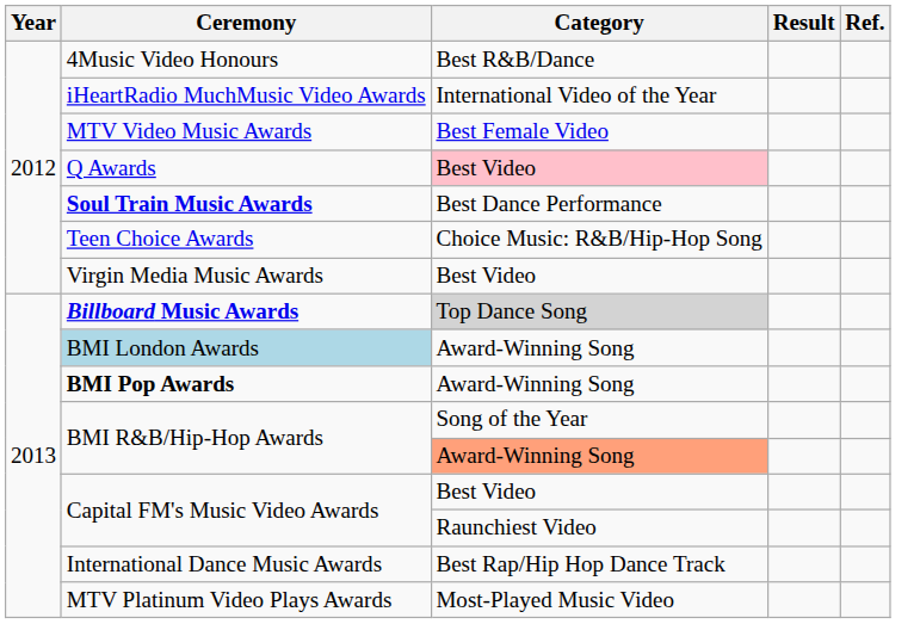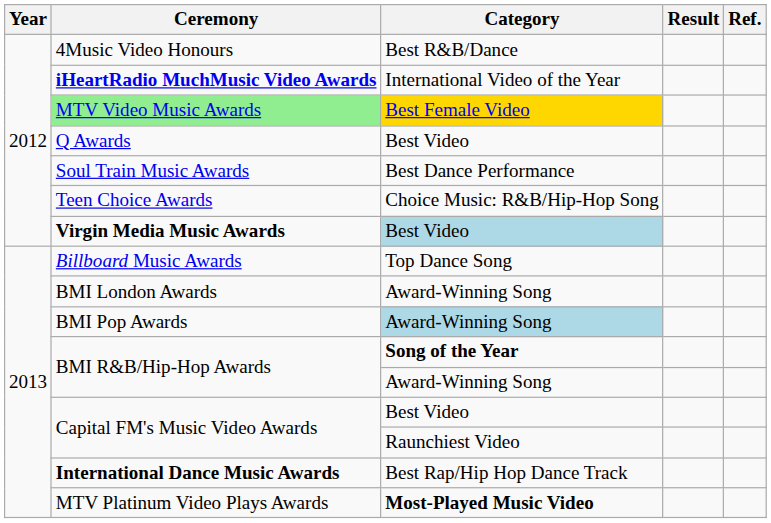iHeartRadio MuchMusic Video Awards | Ceremony: normal -> bold
MTV Video Music Awards | Ceremony: no background -> lightgreen background
MTV Video Music Awards | Category: no background -> gold background
Q Awards | Category: pink background -> no background
Soul Train Music Awards | Ceremony: bold -> normal
Virgin Media Music Awards | Ceremony: normal -> bold
Virgin Media Music Awards | Category: no background -> lightblue background
Billboard Music Awards | Ceremony: bold -> normal
Billboard Music Awards | Category: lightgrey background -> no background
BMI London Awards | Ceremony: lightblue background -> no background
BMI Pop Awards | Ceremony: bold -> normal
BMI Pop Awards | Category: no background -> lightblue background
BMI R&B/Hip-Hop Awards / Song of the Year | Category: normal -> bold
BMI R&B/Hip-Hop Awards / Award-Winning Song | Category: lightsalmon background -> no background
International Dance Music Awards | Ceremony: normal -> bold
MTV Platinum Video Plays Awards | Category: normal -> bold
